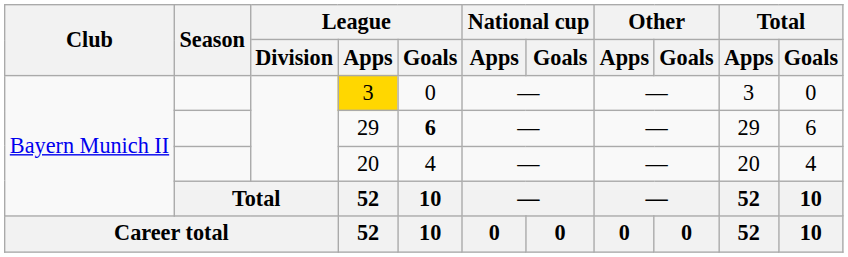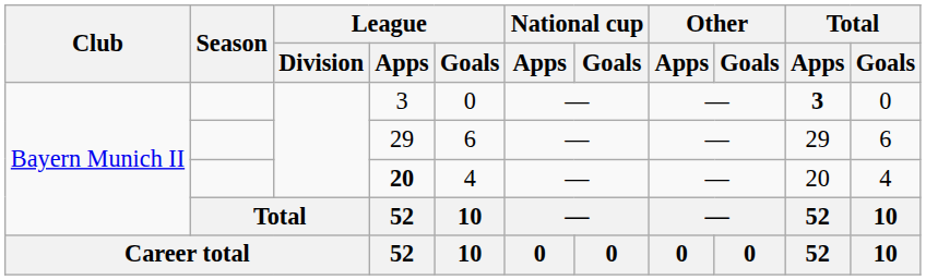row 3 | League / Apps: gold background -> no background
row 3 | Total / Apps: normal -> bold
row 4 | League / Goals: bold -> normal
row 5 | League / Apps: normal -> bold
